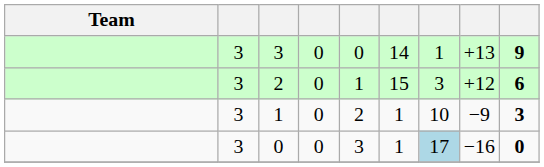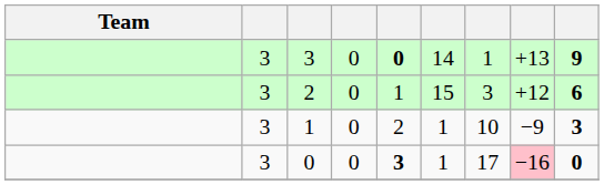row 2 | column 5: normal -> bold
row 5 | column 5: normal -> bold
row 5 | column 7: lightblue background -> no background
row 5 | column 8: no background -> pink background
